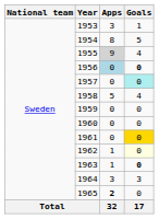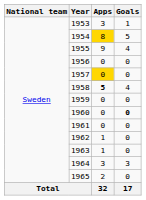1954 | Apps: no background -> gold background
1955 | Apps: lightgrey background -> no background
1956 | Apps: lightblue background -> no background
1956 | Goals: bold -> normal
1957 | Apps: no background -> gold background
1957 | Goals: paleturquoise background -> no background
1958 | Apps: normal -> bold
1960 | Goals: normal -> bold
1961 | Goals: gold background -> no background
1962 | Goals: lightyellow background -> no background
1963 | Goals: bold -> normal
1965 | Apps: bold -> normal
